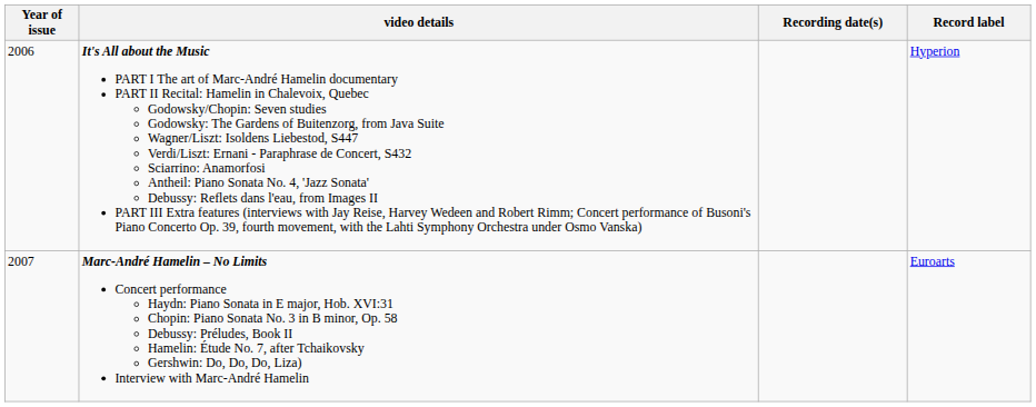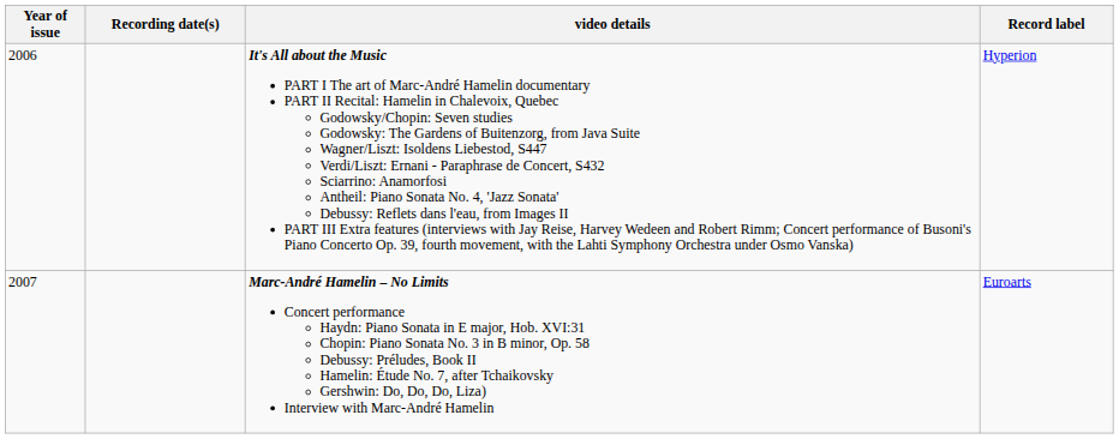columns swapped: video details <-> Recording date(s)
